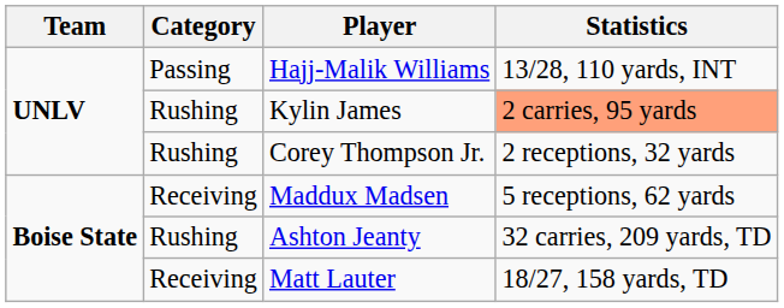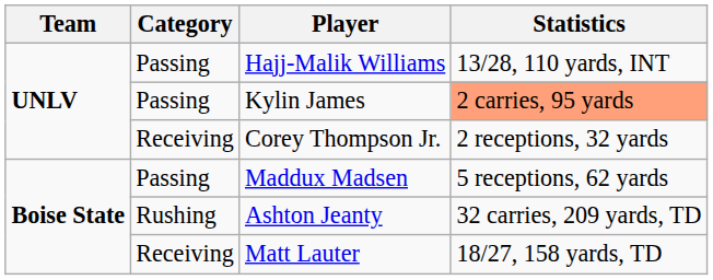Kylin James | Category: Rushing -> Passing
Corey Thompson Jr. | Category: Rushing -> Receiving
Maddux Madsen | Category: Receiving -> Passing
